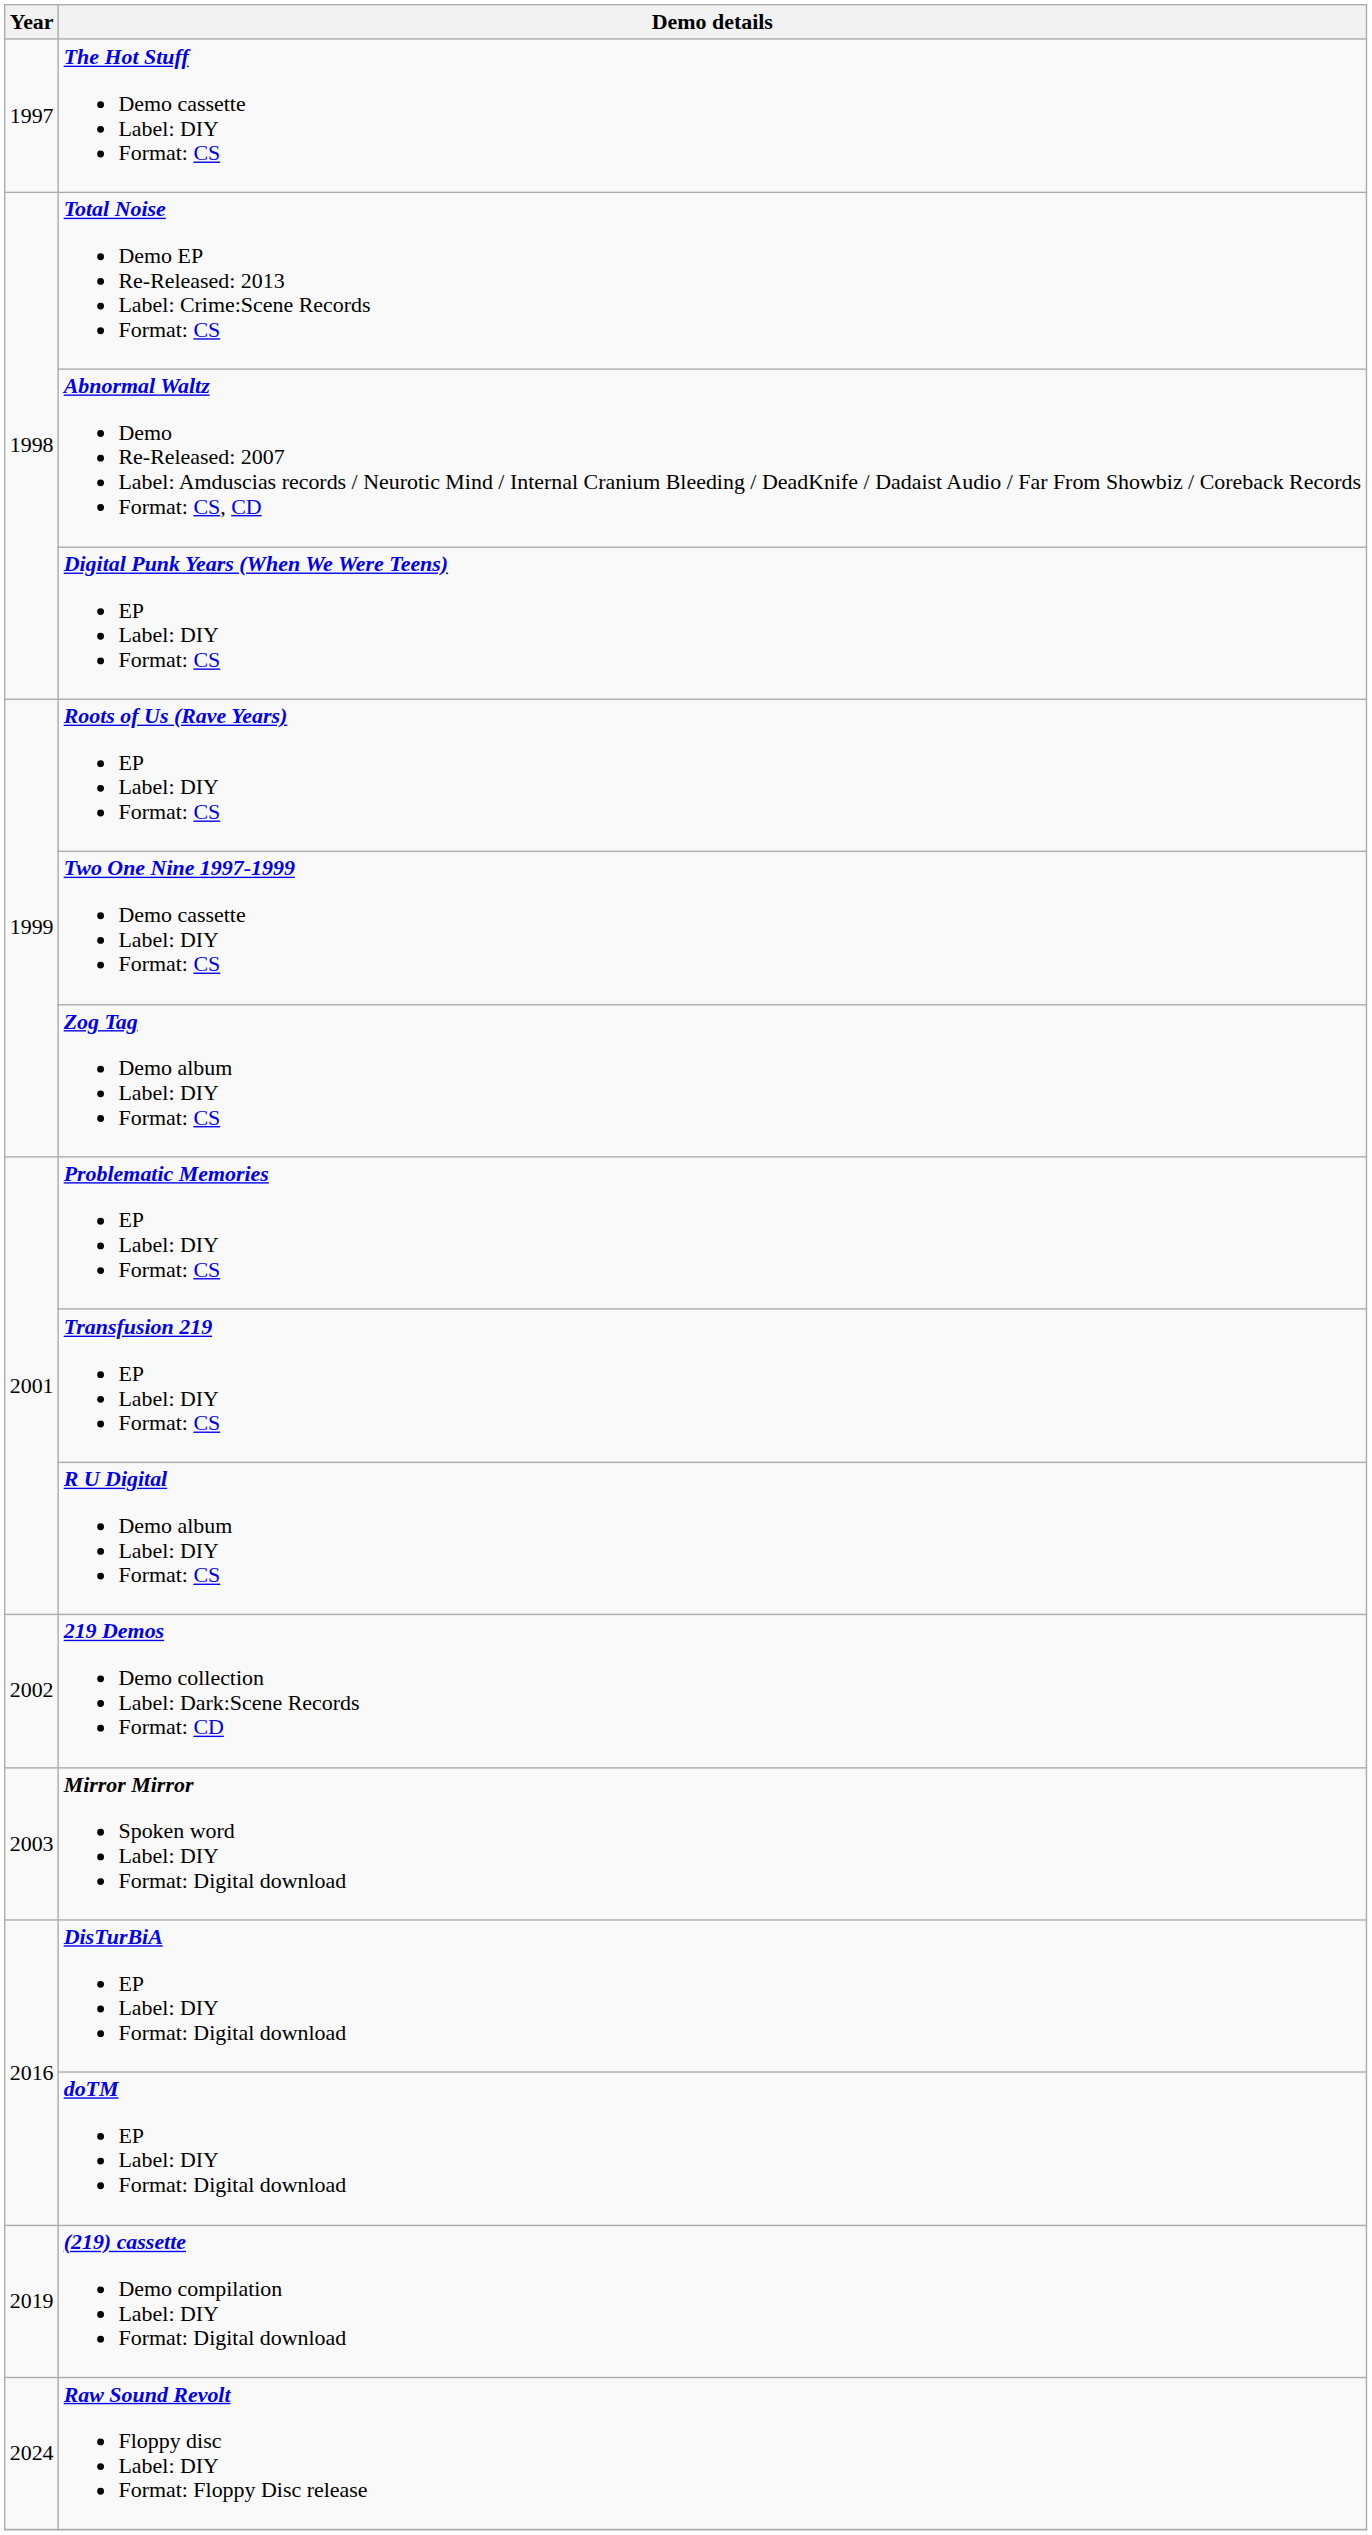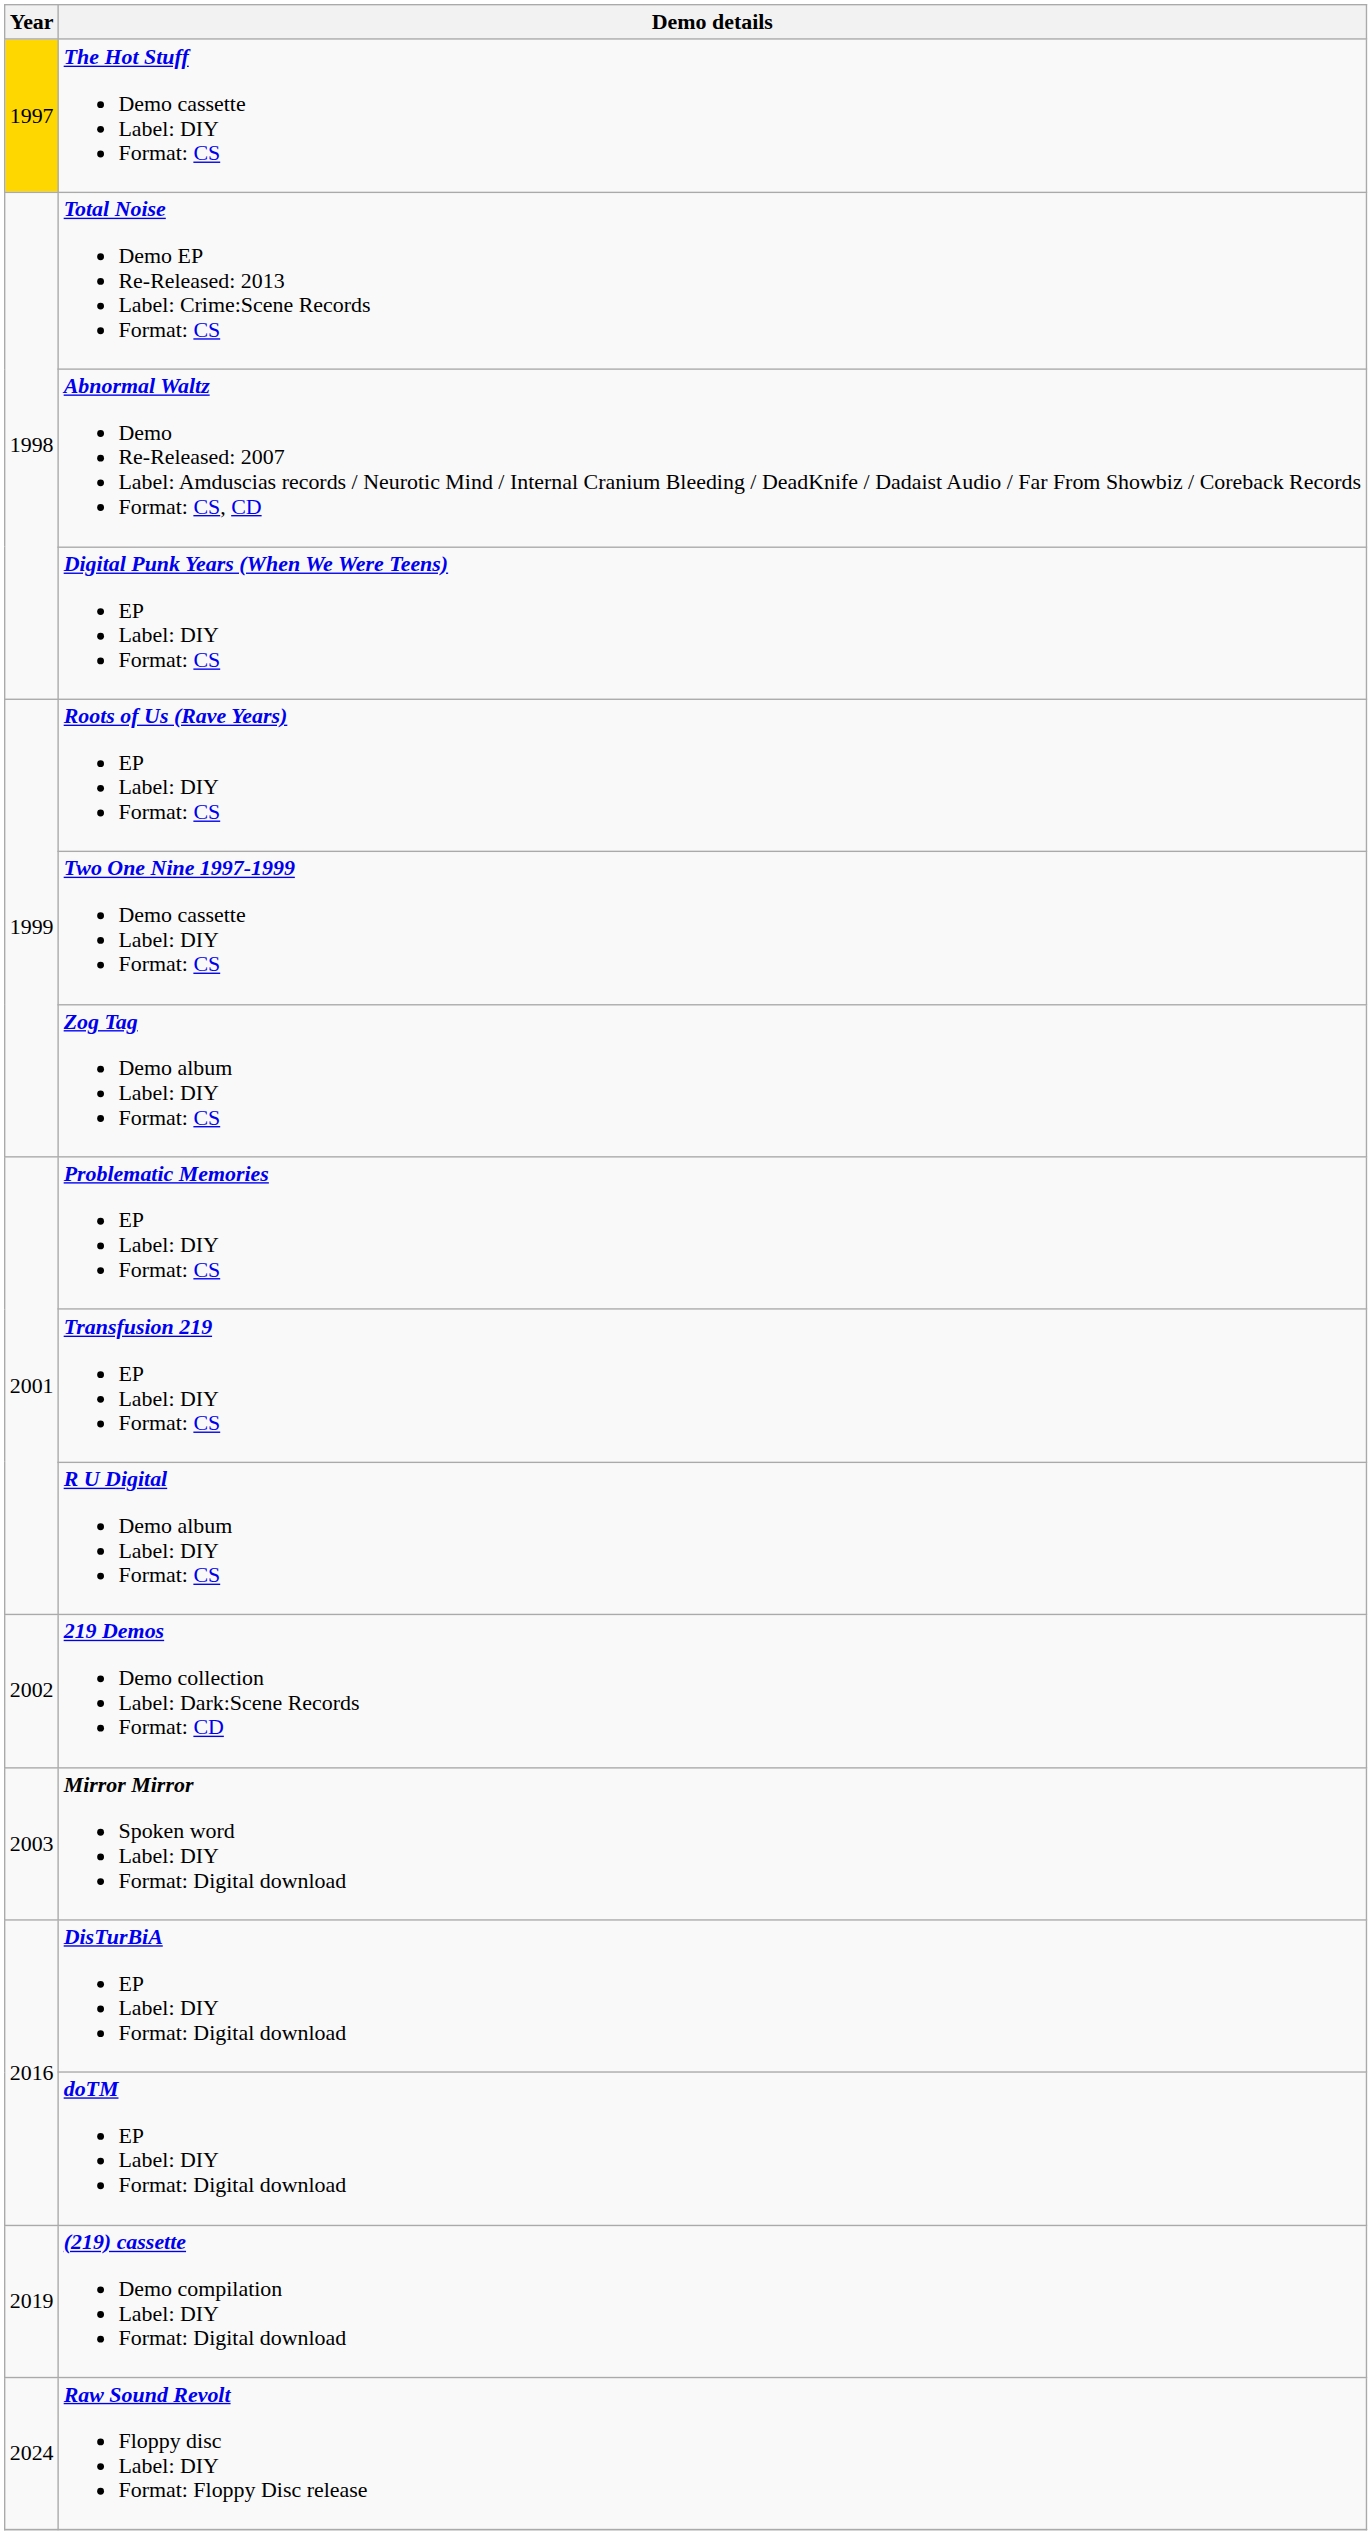The Hot Stuff Demo cassette Label: DIY Format: CS | Year: no background -> gold background
